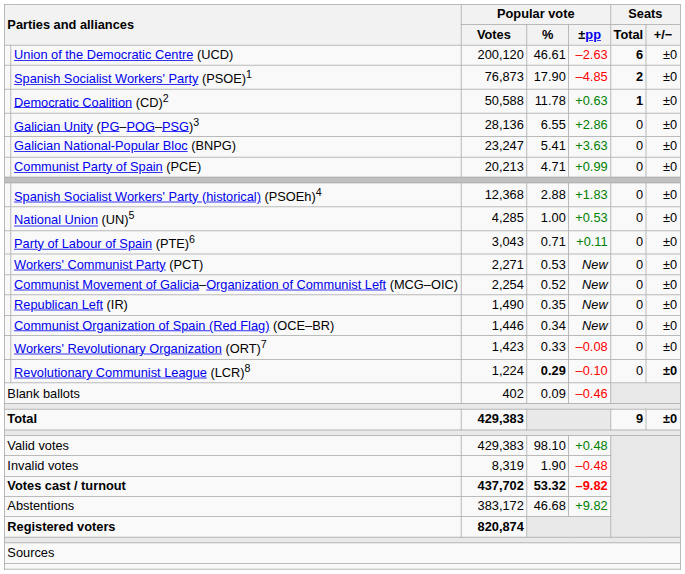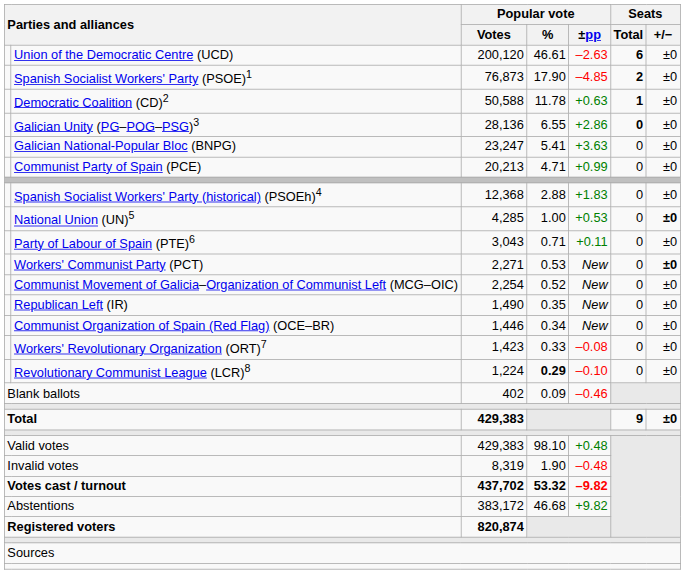Galician Unity (PG–POG–PSG)3 | Seats / Total: normal -> bold
National Union (UN)5 | Seats / +/−: normal -> bold
Workers' Communist Party (PCT) | Seats / +/−: normal -> bold
Revolutionary Communist League (LCR)8 | Seats / +/−: bold -> normal
